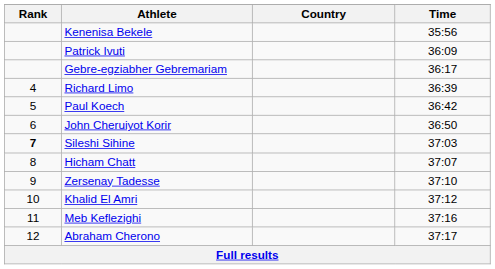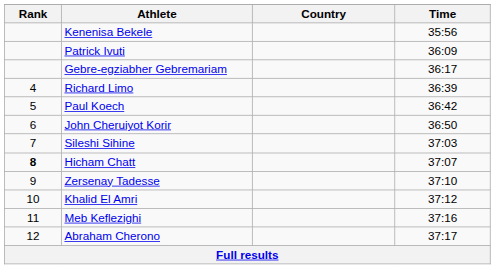Sileshi Sihine | Rank: bold -> normal
Hicham Chatt | Rank: normal -> bold
